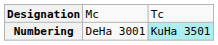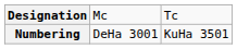Numbering | column 3: paleturquoise background -> no background
